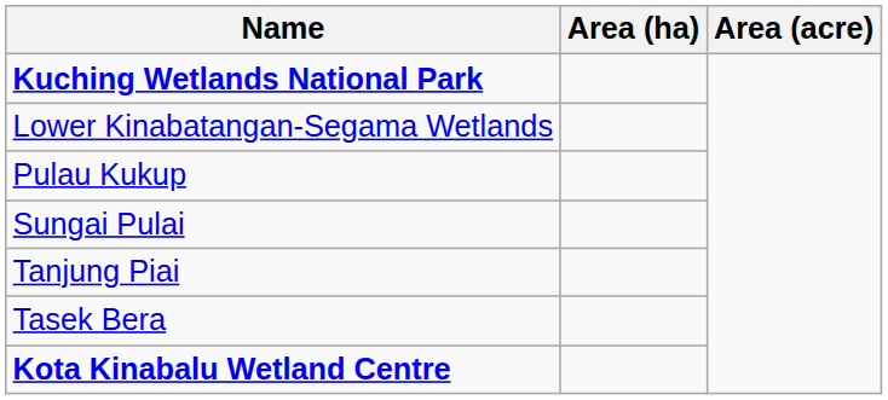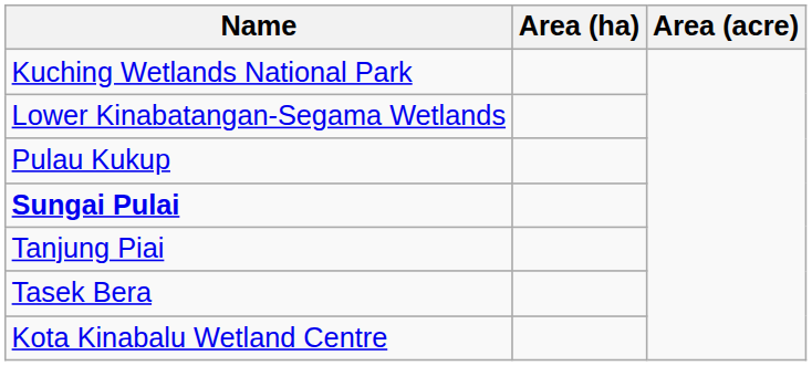Kuching Wetlands National Park | Name: bold -> normal
Sungai Pulai | Name: normal -> bold
Kota Kinabalu Wetland Centre | Name: bold -> normal
